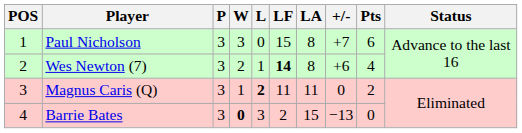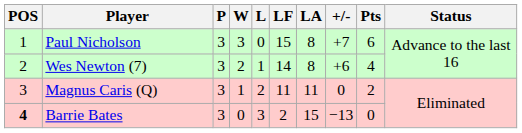Wes Newton (7) | LF: bold -> normal
Magnus Caris (Q) | L: bold -> normal
Barrie Bates | POS: normal -> bold
Barrie Bates | W: bold -> normal
